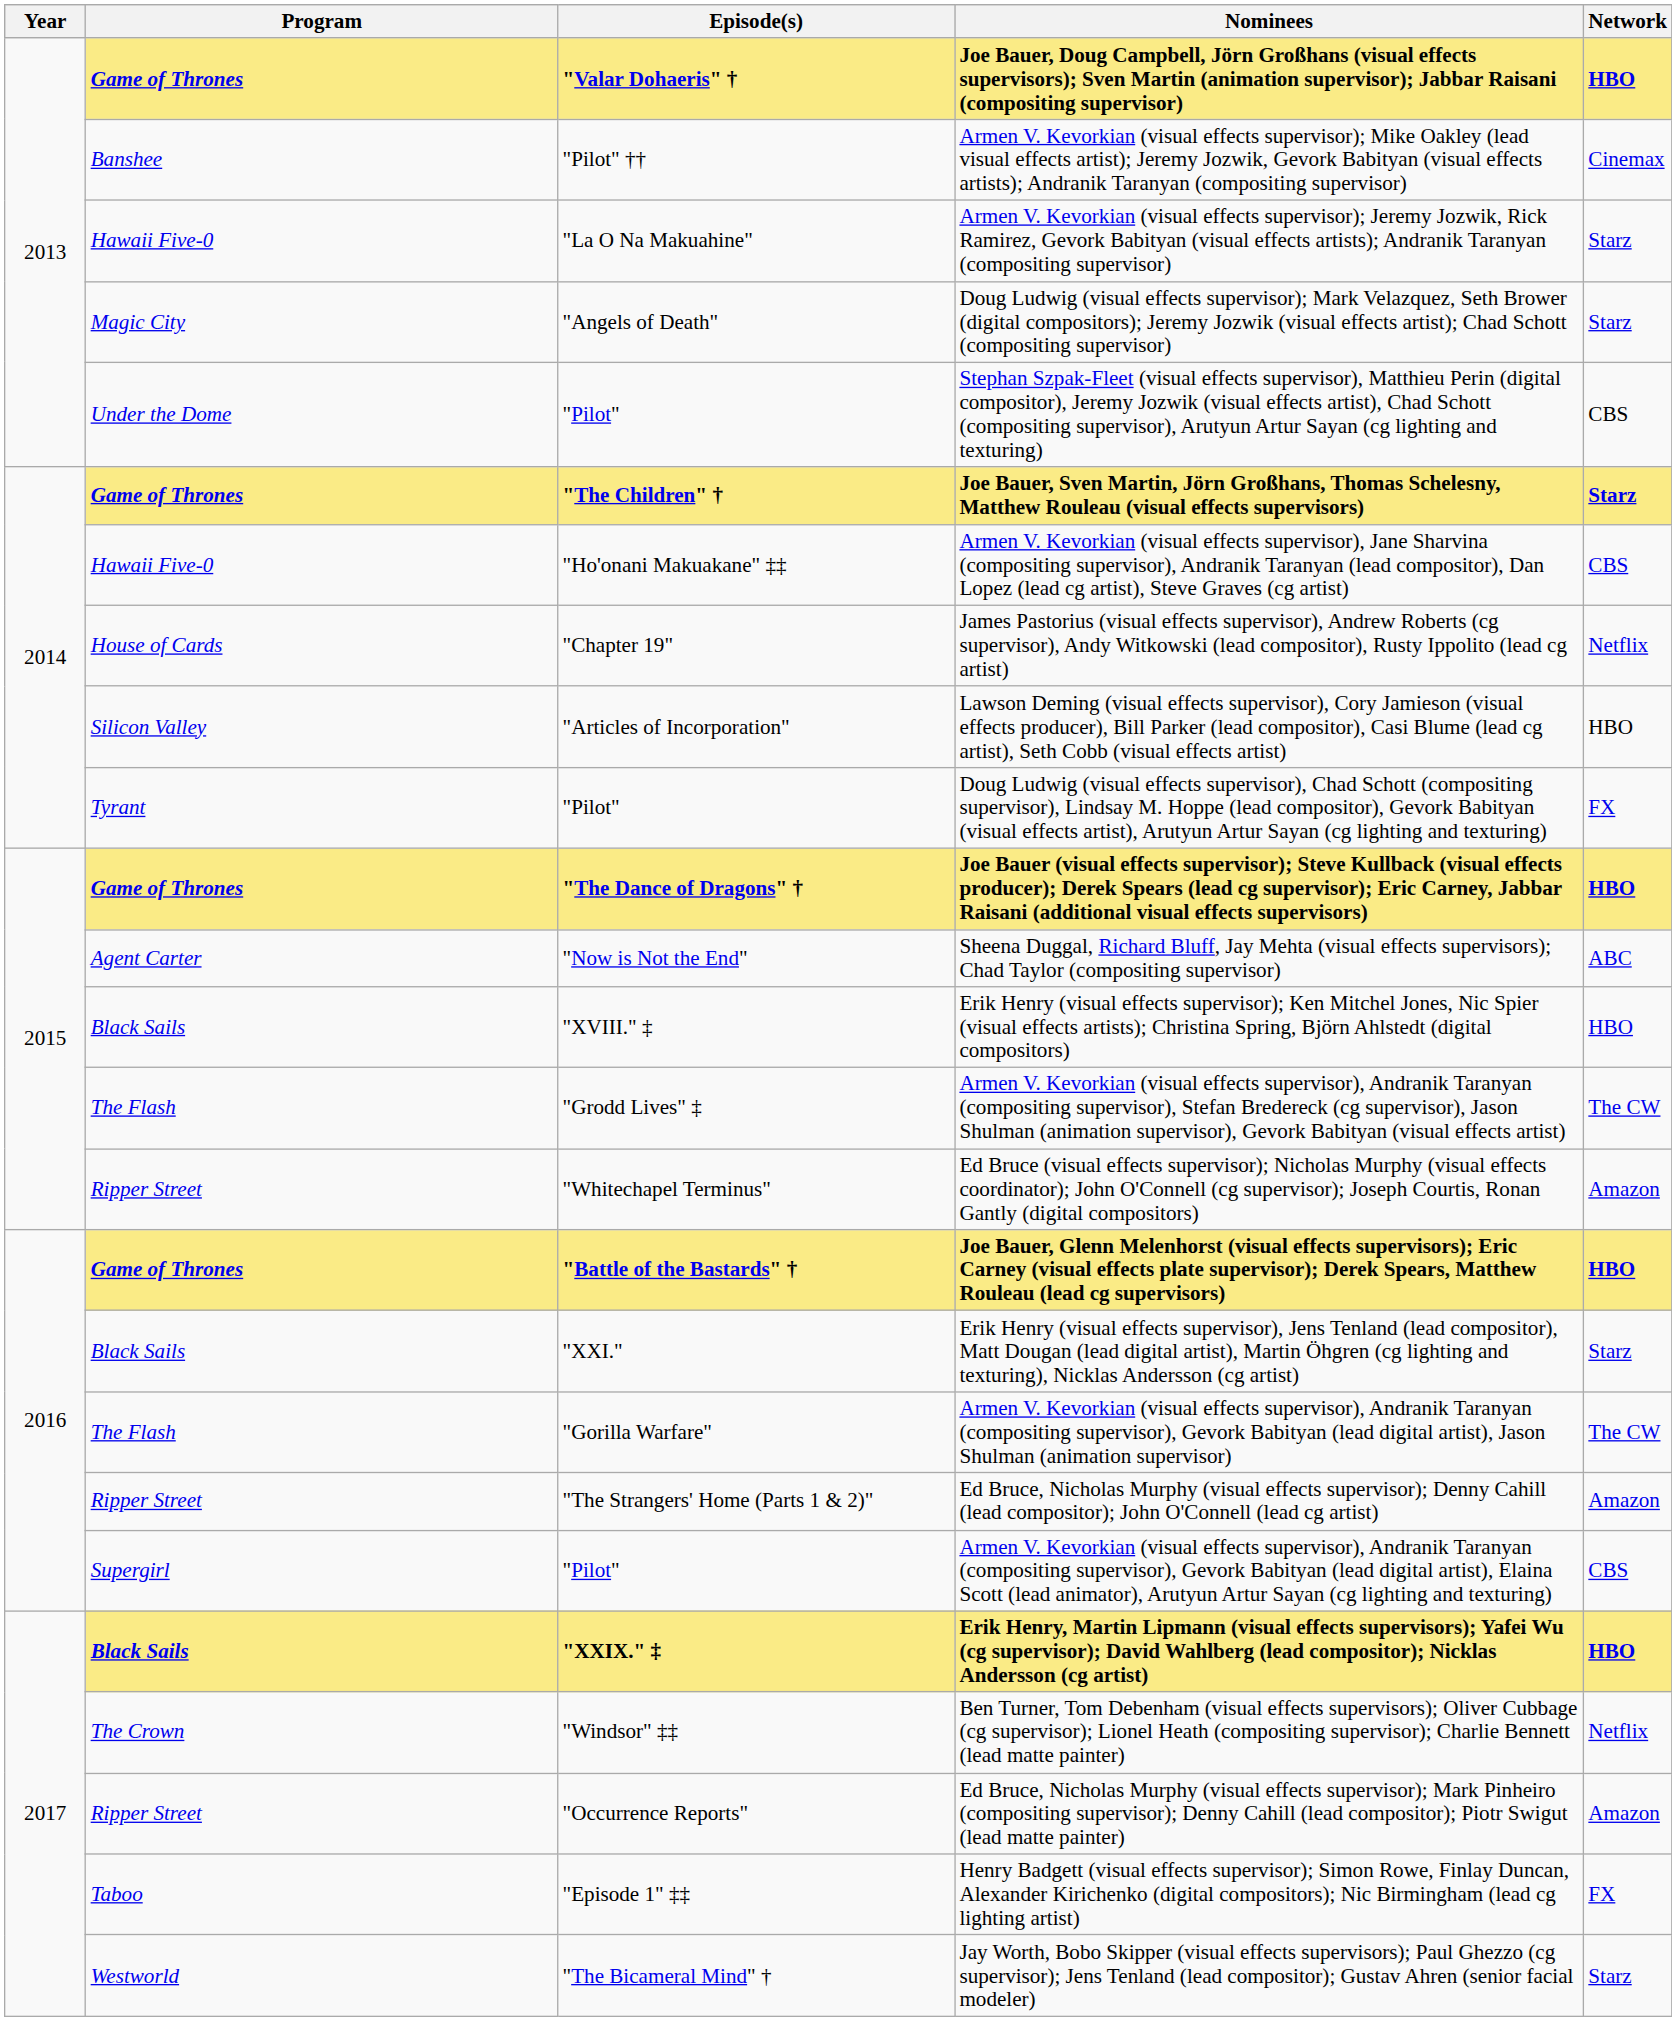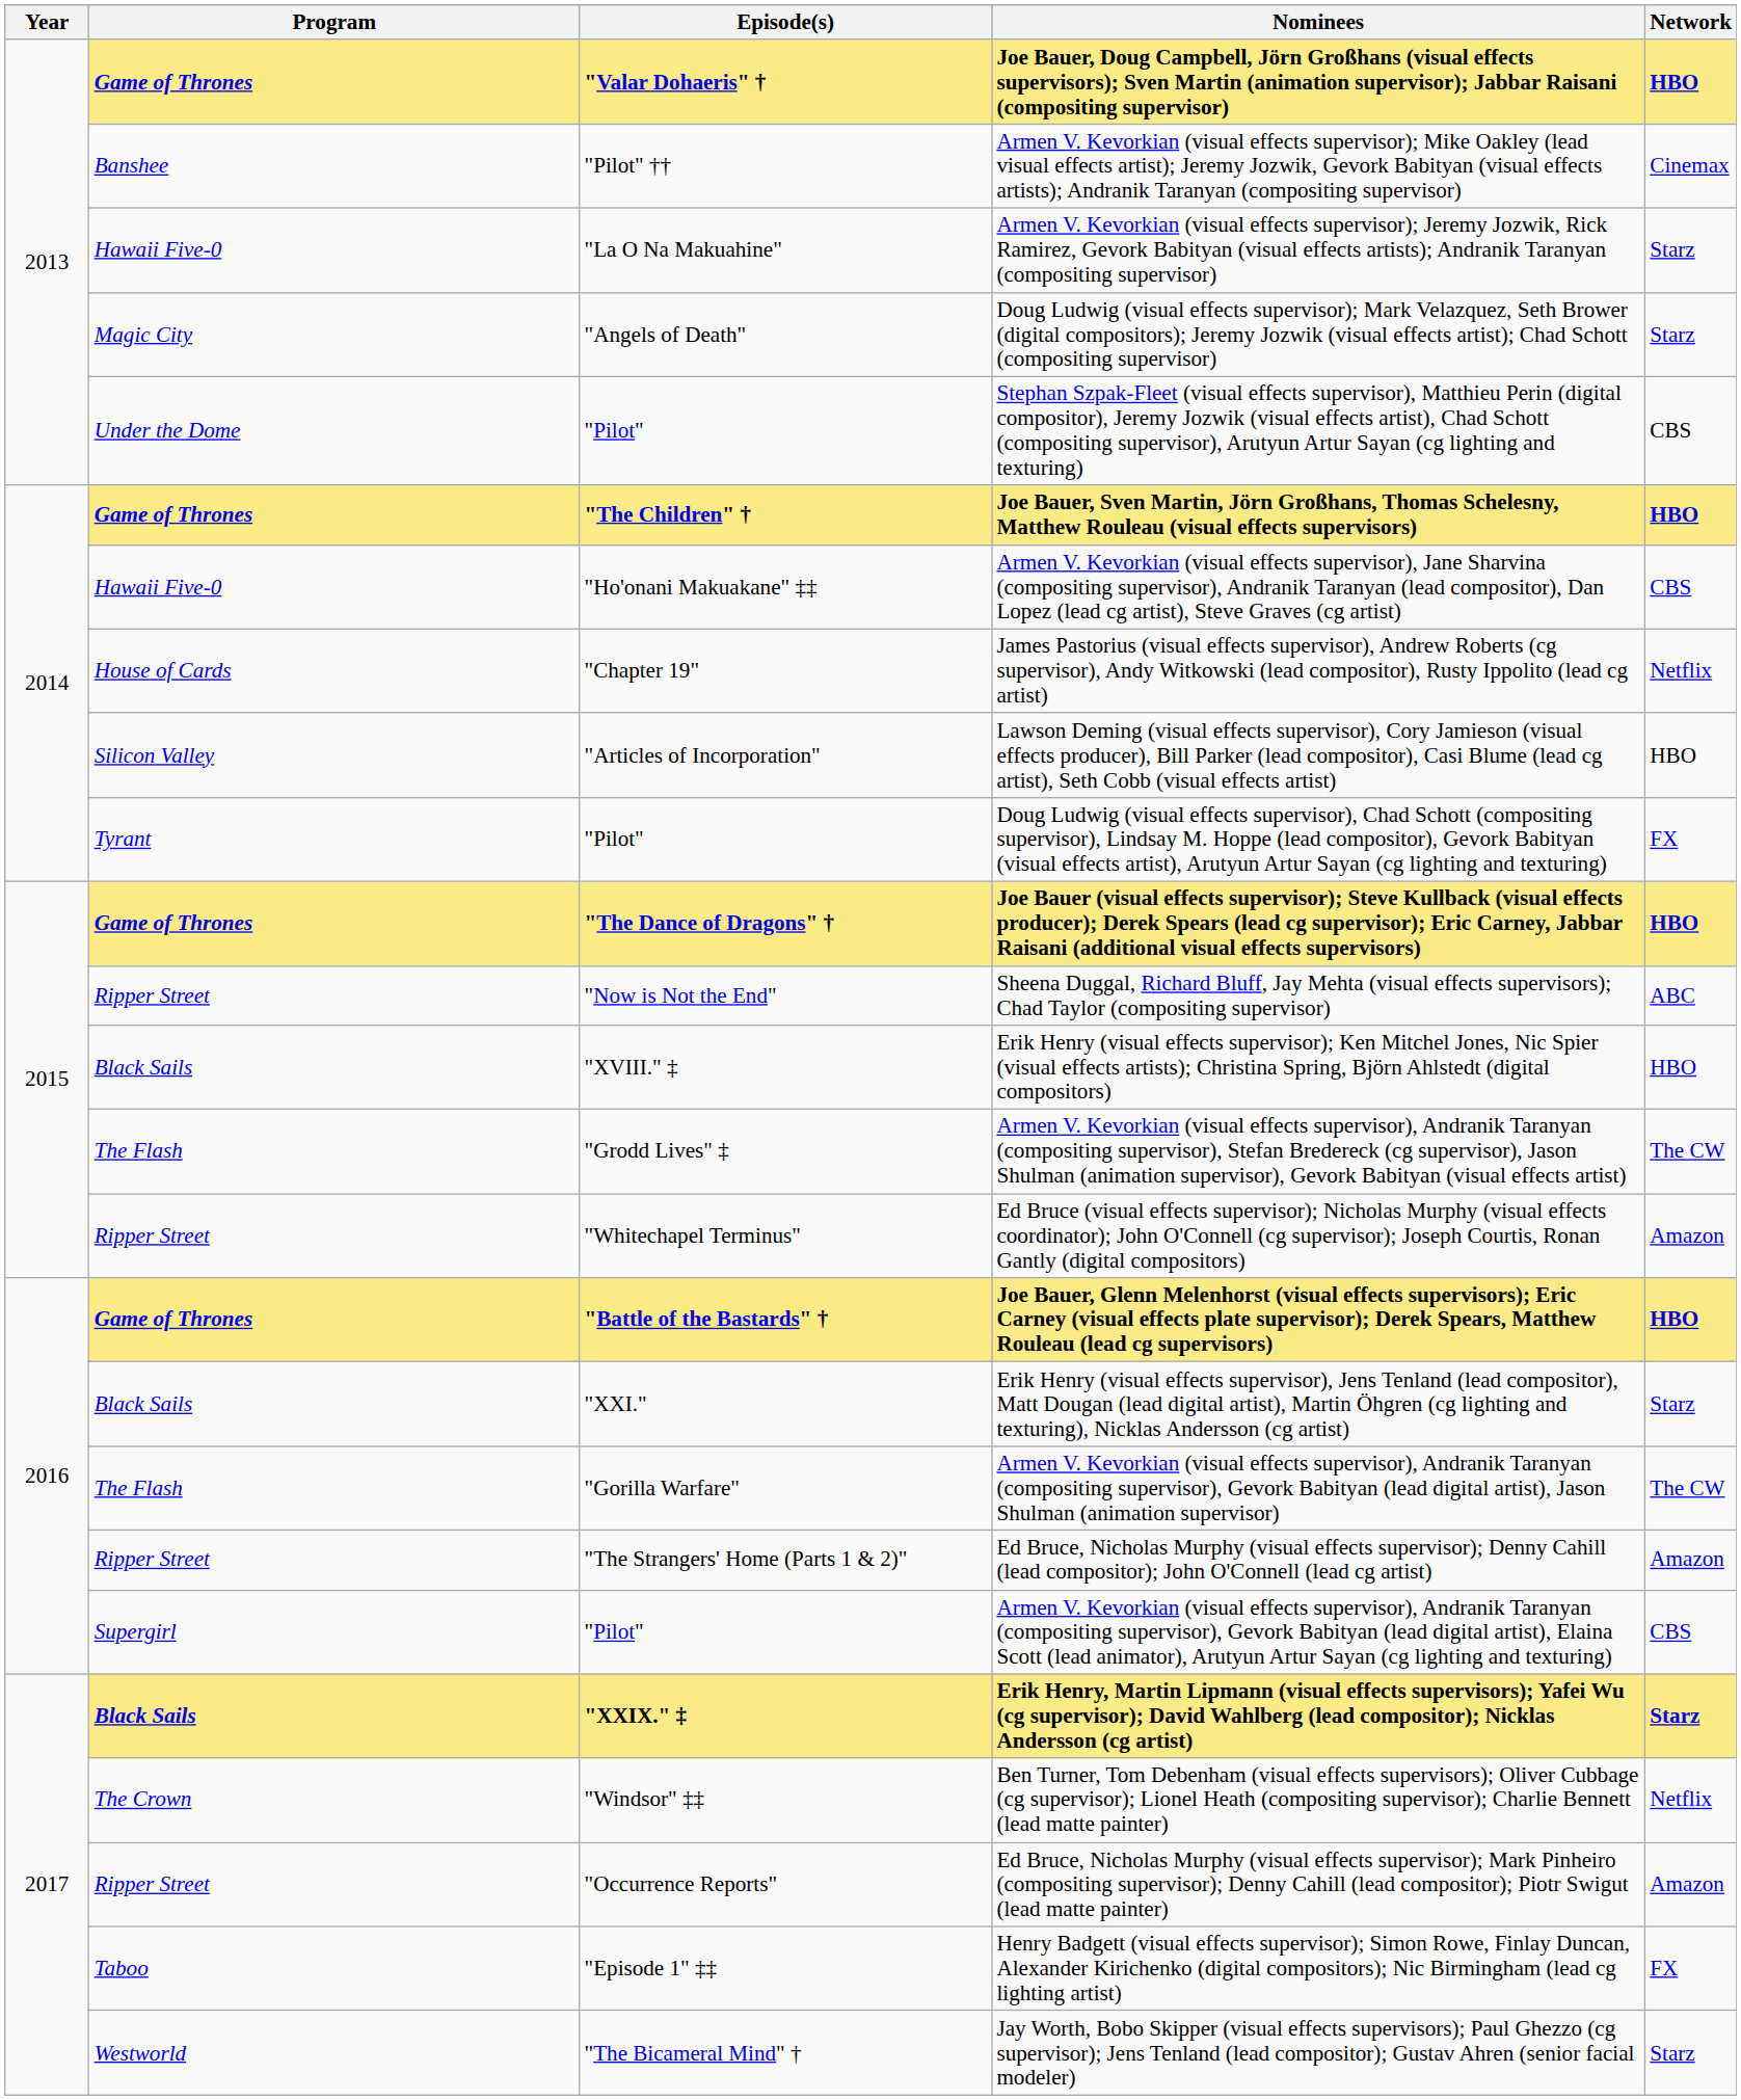row 7 | Network: Starz -> HBO
row 13 | Program: Agent Carter -> Ripper Street
row 22 | Network: HBO -> Starz
